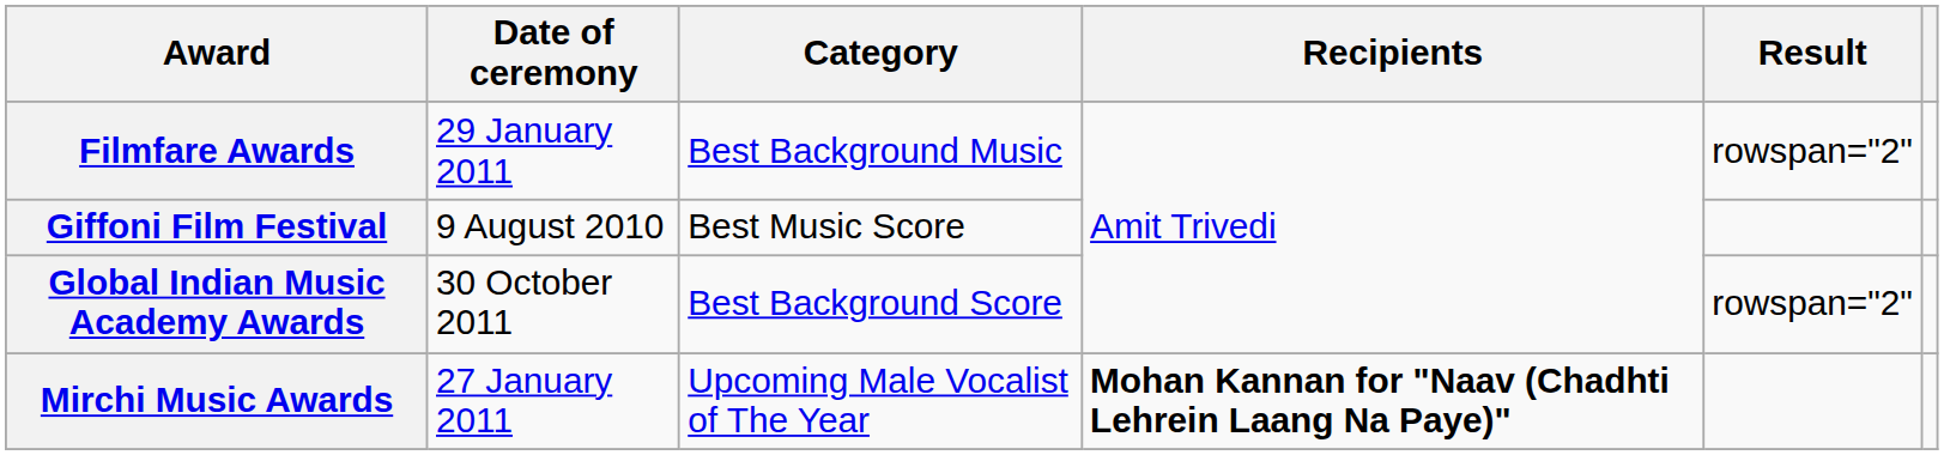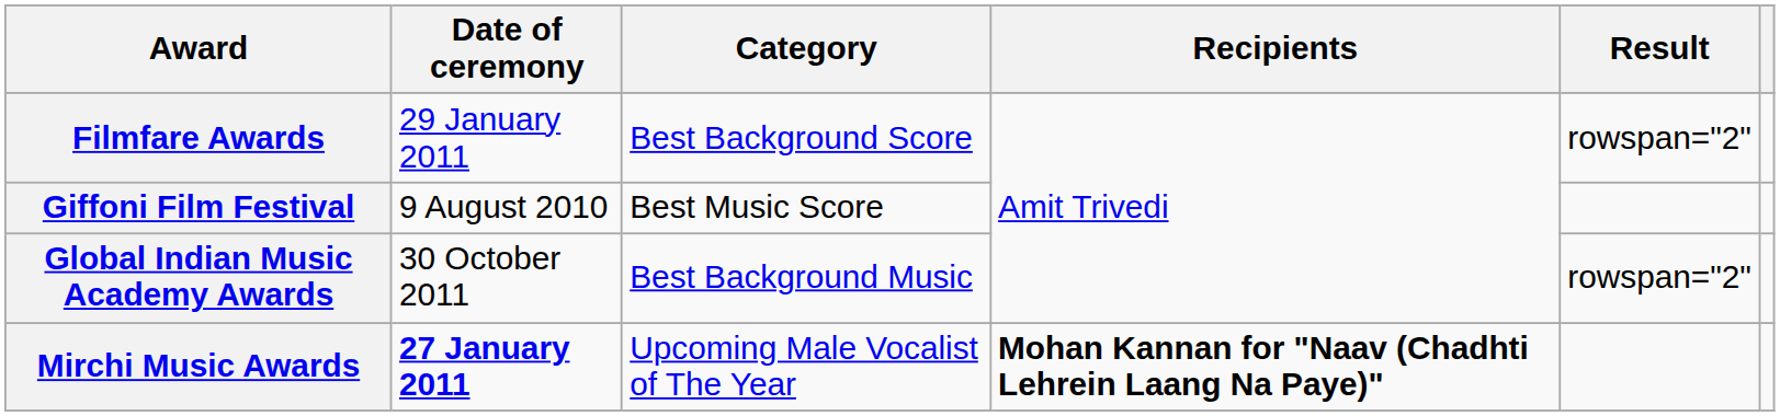Filmfare Awards | Category: Best Background Music -> Best Background Score
Global Indian Music Academy Awards | Category: Best Background Score -> Best Background Music
Mirchi Music Awards | Date of ceremony: normal -> bold
